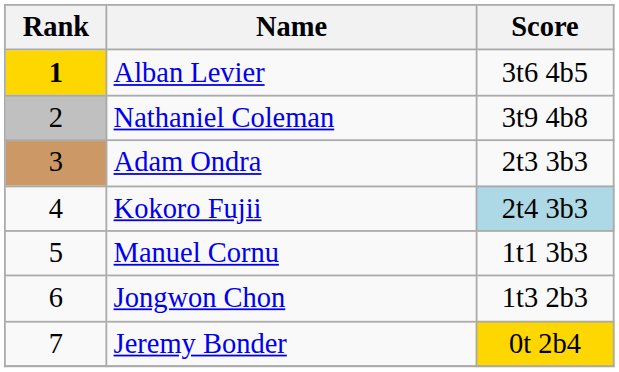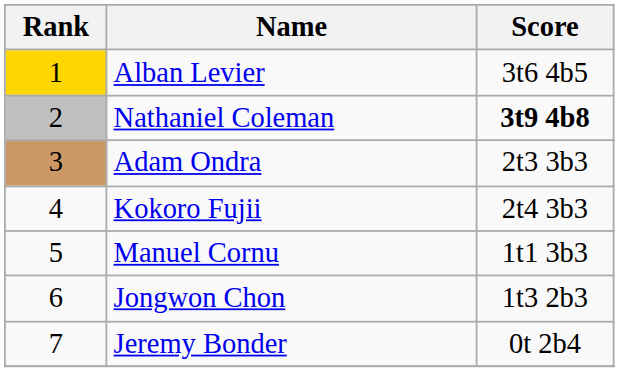Alban Levier | Rank: bold -> normal
Nathaniel Coleman | Score: normal -> bold
Kokoro Fujii | Score: lightblue background -> no background
Jeremy Bonder | Score: gold background -> no background
